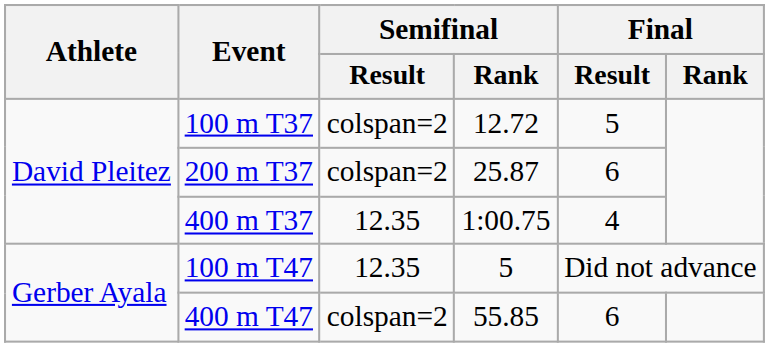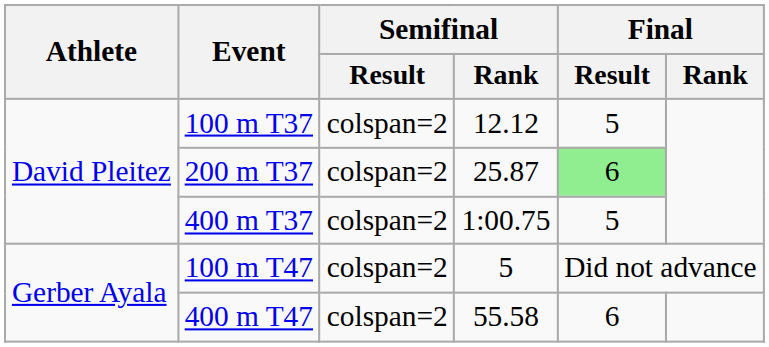100 m T37 | Semifinal / Rank: 12.72 -> 12.12
200 m T37 | Final / Result: no background -> lightgreen background
400 m T37 | Semifinal / Result: 12.35 -> colspan=2
400 m T37 | Final / Result: 4 -> 5
100 m T47 | Semifinal / Result: 12.35 -> colspan=2
400 m T47 | Semifinal / Rank: 55.85 -> 55.58
